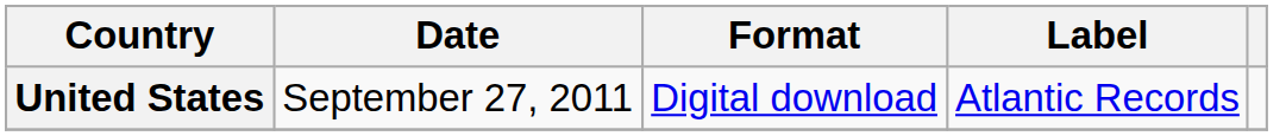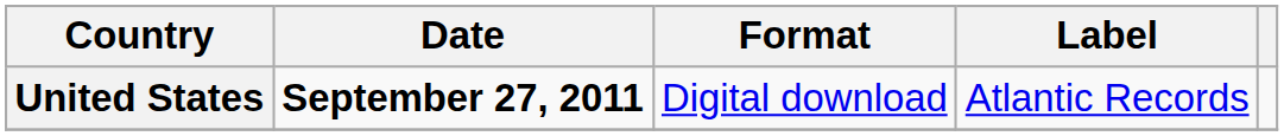United States | Date: normal -> bold
